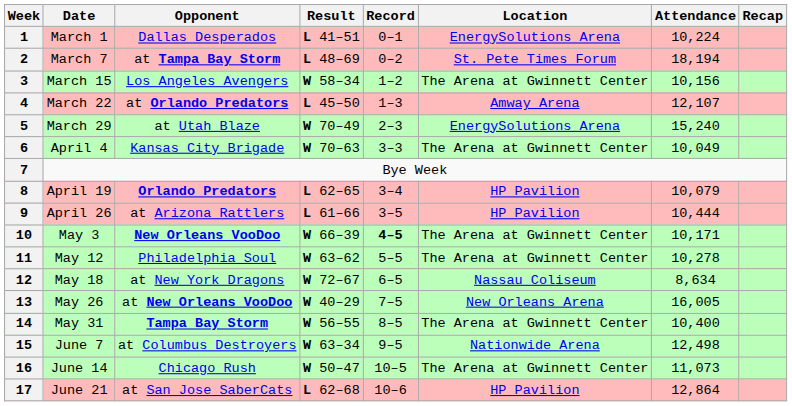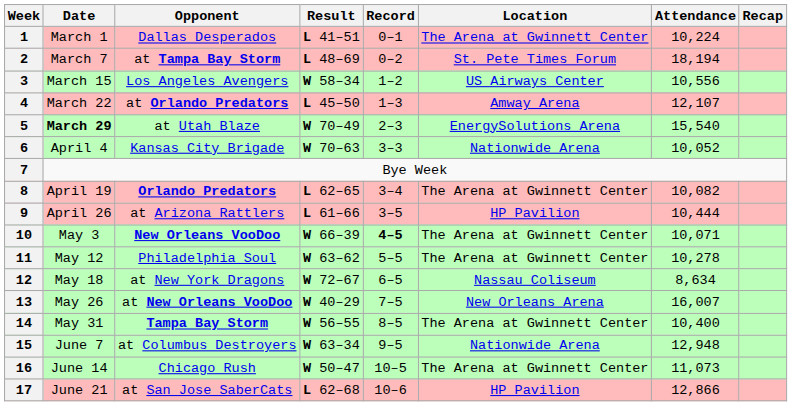1 | Location: EnergySolutions Arena -> The Arena at Gwinnett Center
3 | Location: The Arena at Gwinnett Center -> US Airways Center
3 | Attendance: 10,156 -> 10,556
5 | Date: normal -> bold
5 | Attendance: 15,240 -> 15,540
6 | Location: The Arena at Gwinnett Center -> Nationwide Arena
6 | Attendance: 10,049 -> 10,052
8 | Location: HP Pavilion -> The Arena at Gwinnett Center
8 | Attendance: 10,079 -> 10,082
10 | Attendance: 10,171 -> 10,071
13 | Attendance: 16,005 -> 16,007
15 | Attendance: 12,498 -> 12,948
17 | Attendance: 12,864 -> 12,866
